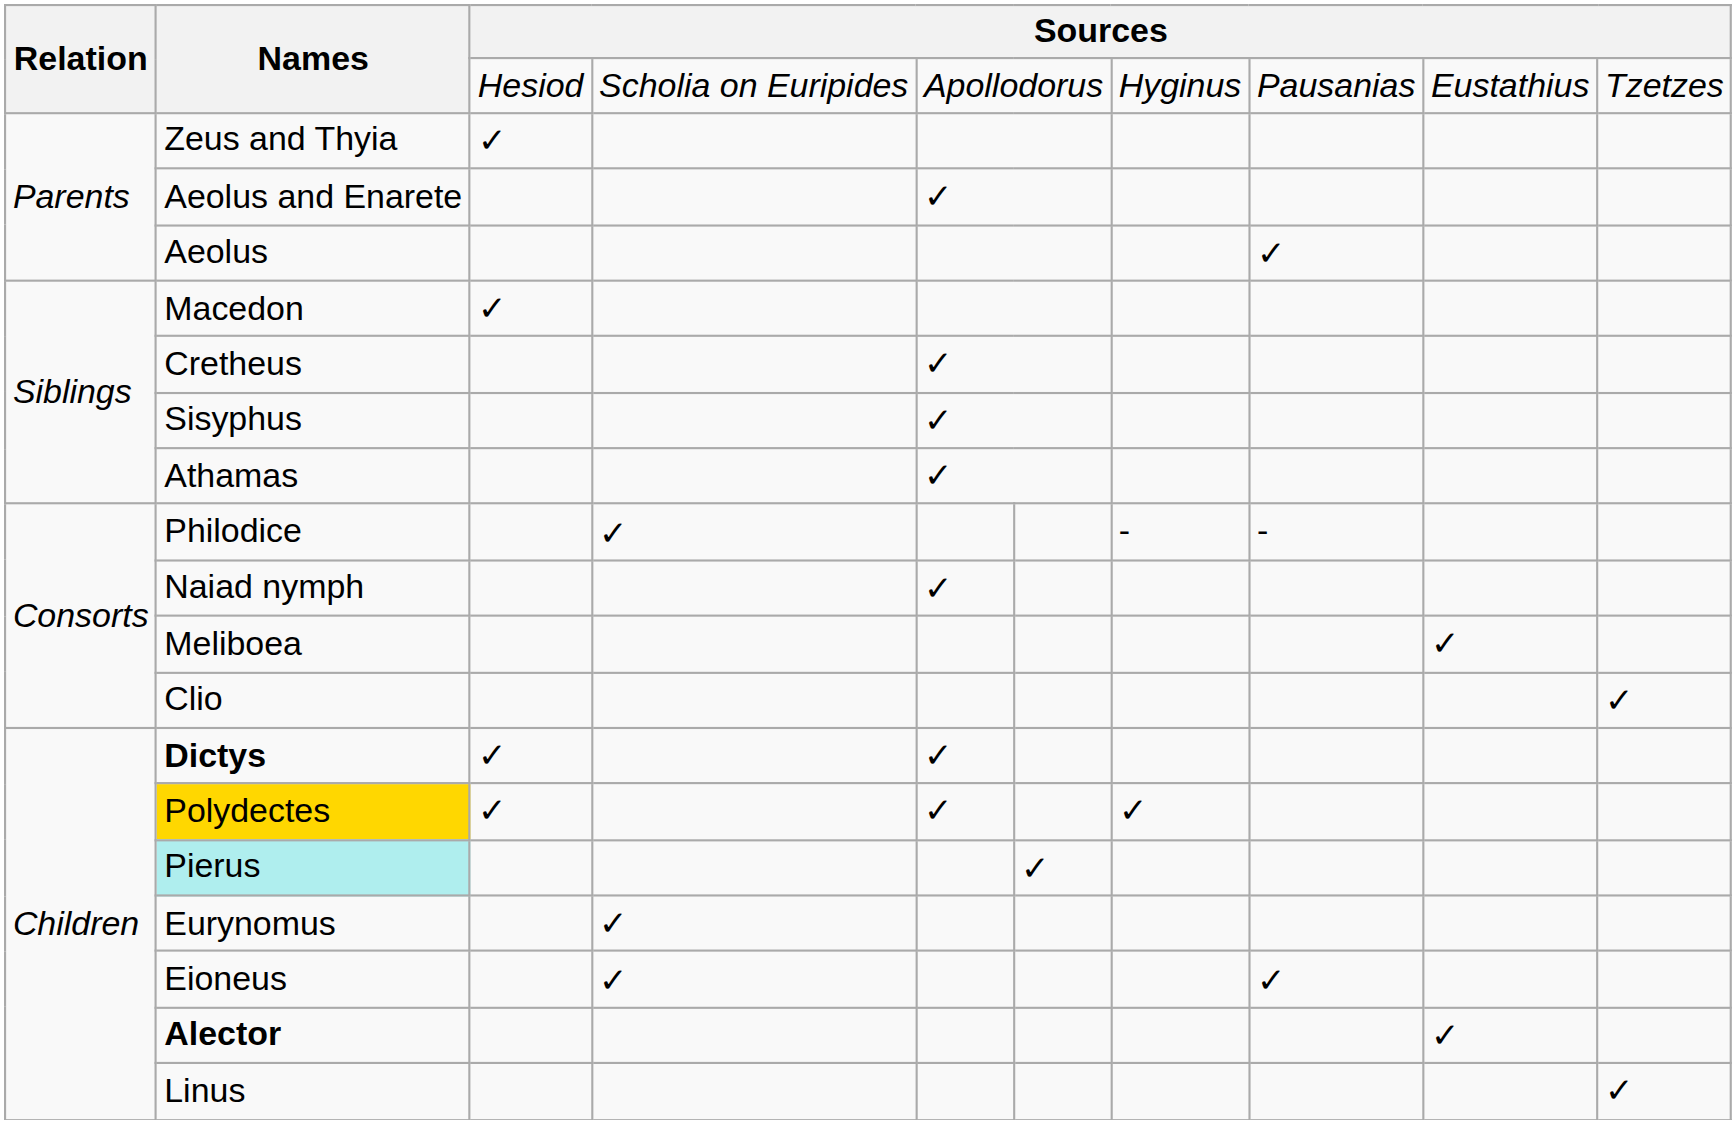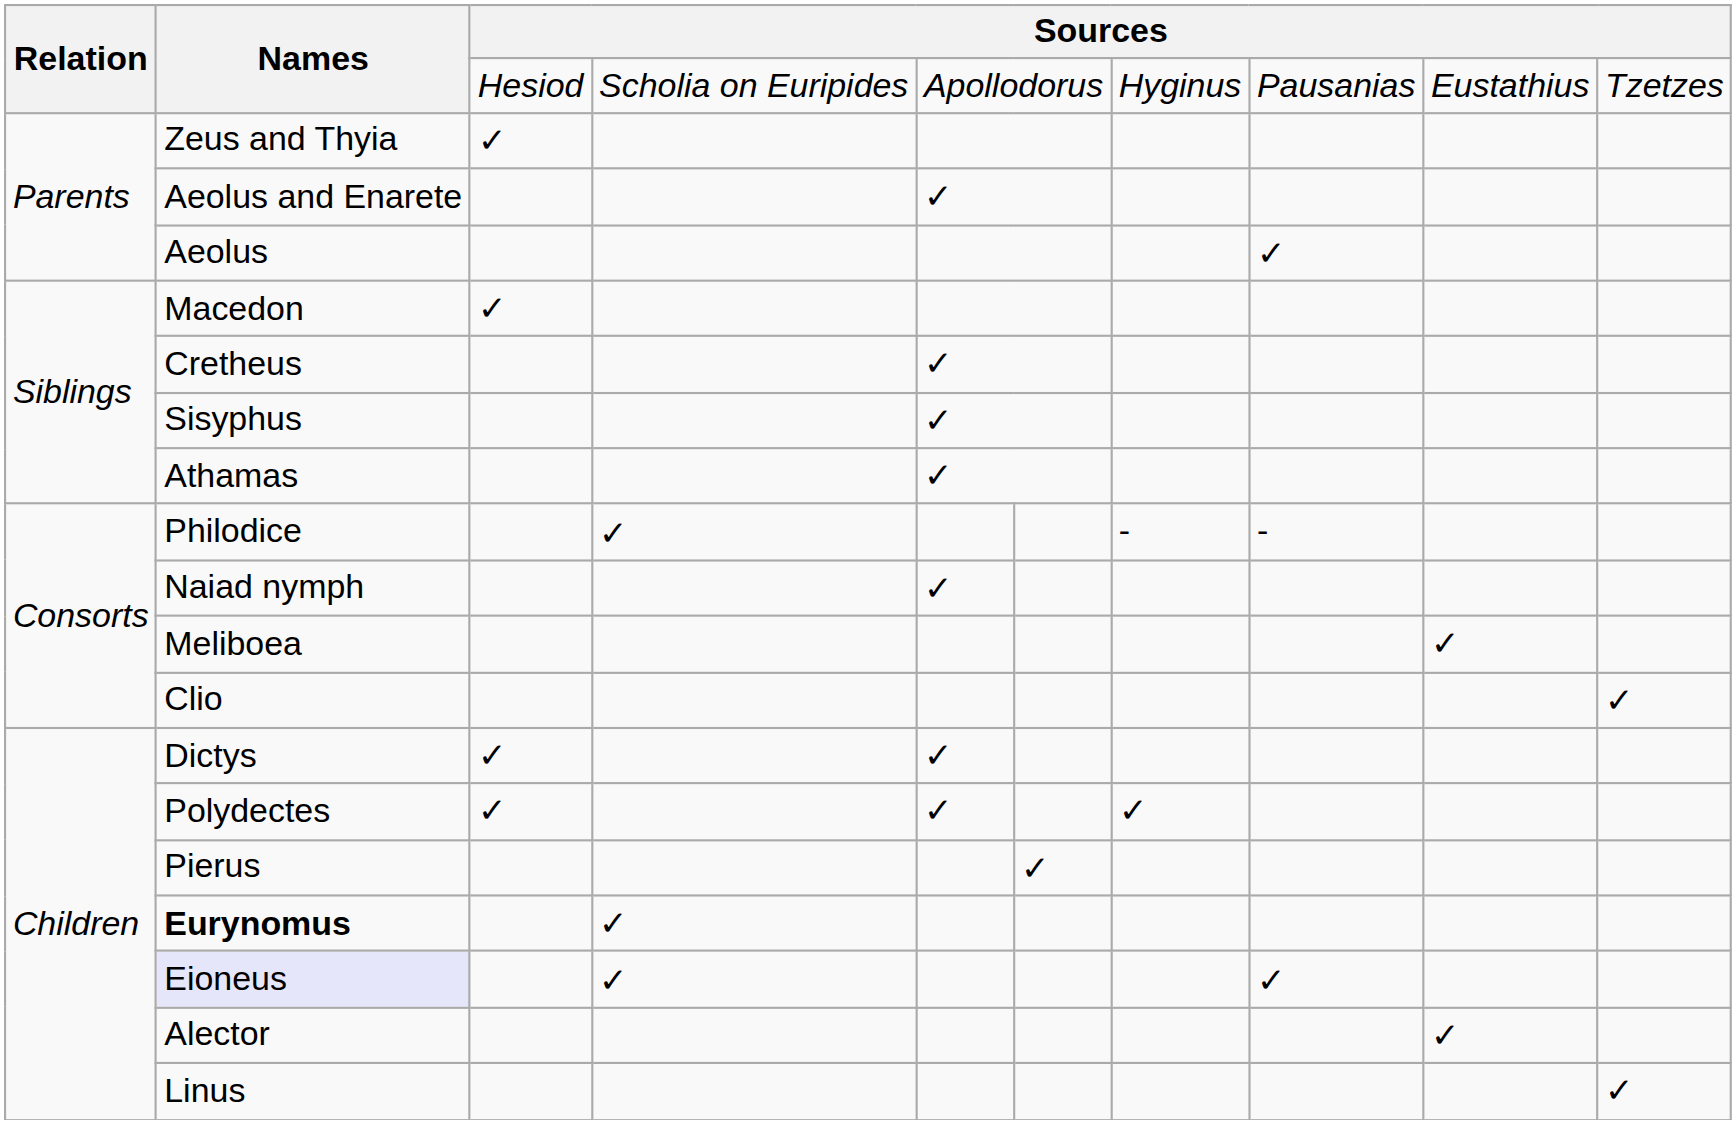Dictys | Names: bold -> normal
Polydectes | Names: gold background -> no background
Pierus | Names: paleturquoise background -> no background
Eurynomus | Names: normal -> bold
Eioneus | Names: no background -> lavender background
Alector | Names: bold -> normal
